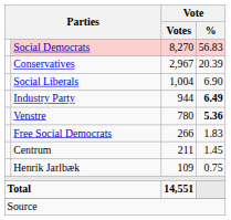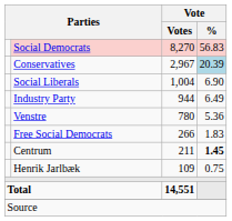Conservatives | Vote / %: no background -> lightblue background
Industry Party | Vote / %: bold -> normal
Venstre | Vote / %: bold -> normal
Centrum | Vote / %: normal -> bold
